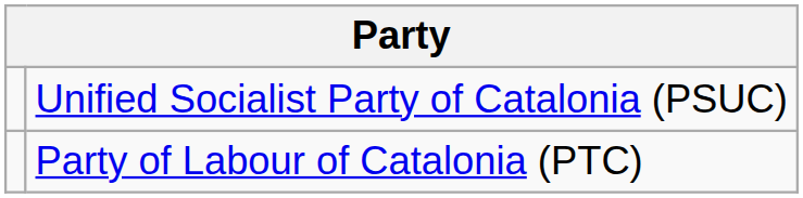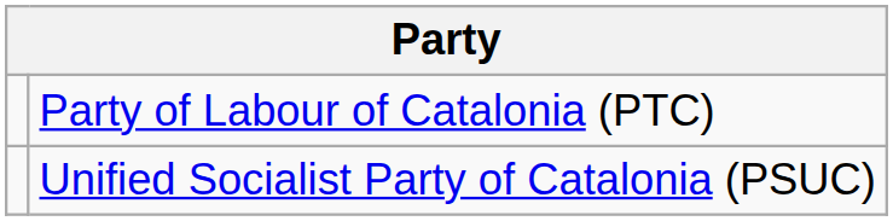rows swapped: Unified Socialist Party of Catalonia (PSUC) <-> Party of Labour of Catalonia (PTC)
